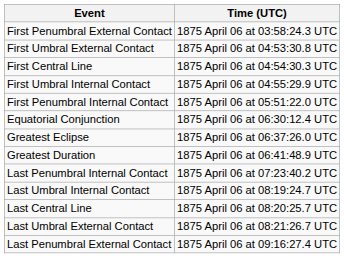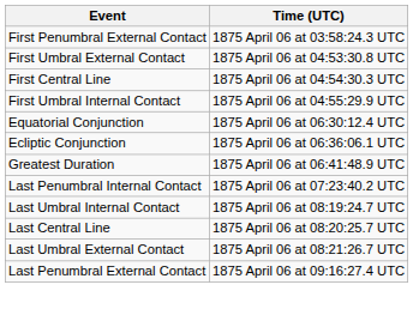- row: First Penumbral Internal Contact | 1875 April 06 at 05:51:22.0 UTC
+ row: Ecliptic Conjunction | 1875 April 06 at 06:36:06.1 UTC
- row: Greatest Eclipse | 1875 April 06 at 06:37:26.0 UTC
